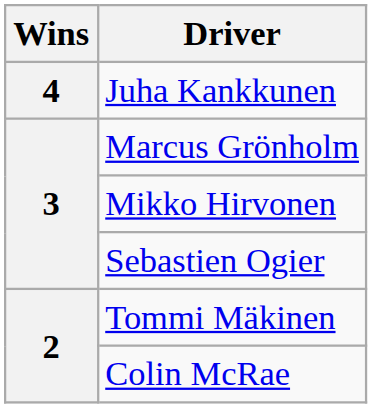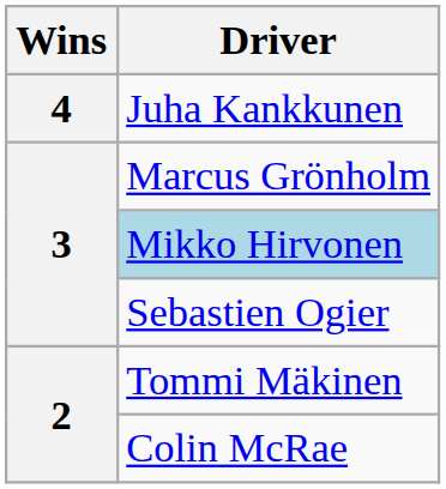Mikko Hirvonen | Driver: no background -> lightblue background
